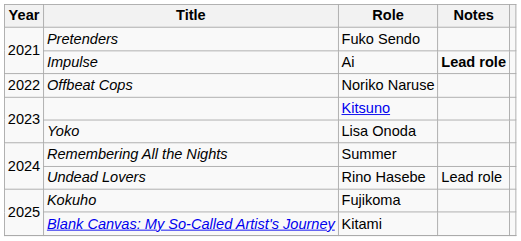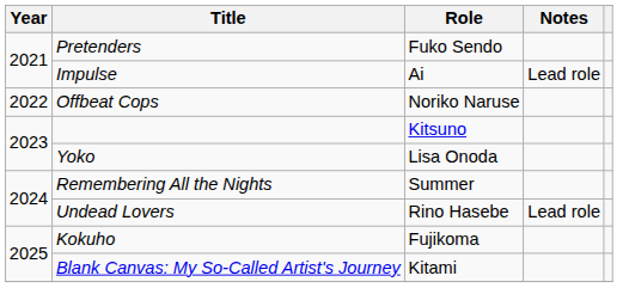Impulse | Notes: bold -> normal
